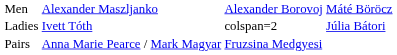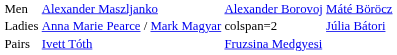Ladies | column 2: Ivett Tóth -> Anna Marie Pearce / Mark Magyar
Pairs | column 2: Anna Marie Pearce / Mark Magyar -> Ivett Tóth
